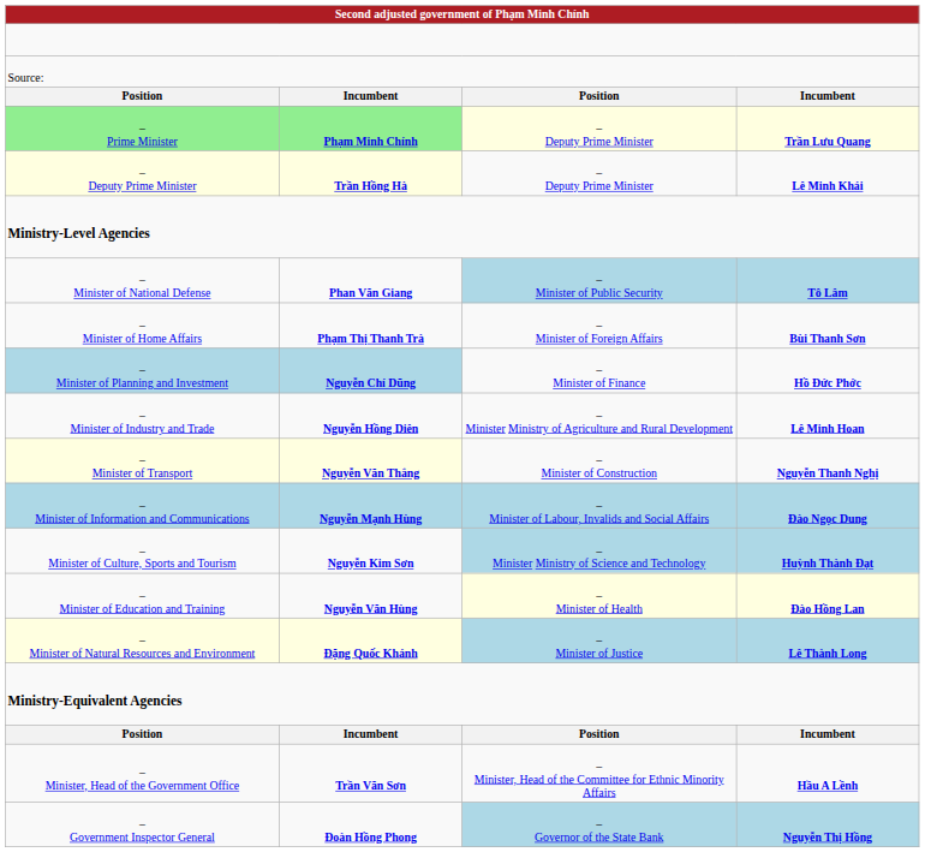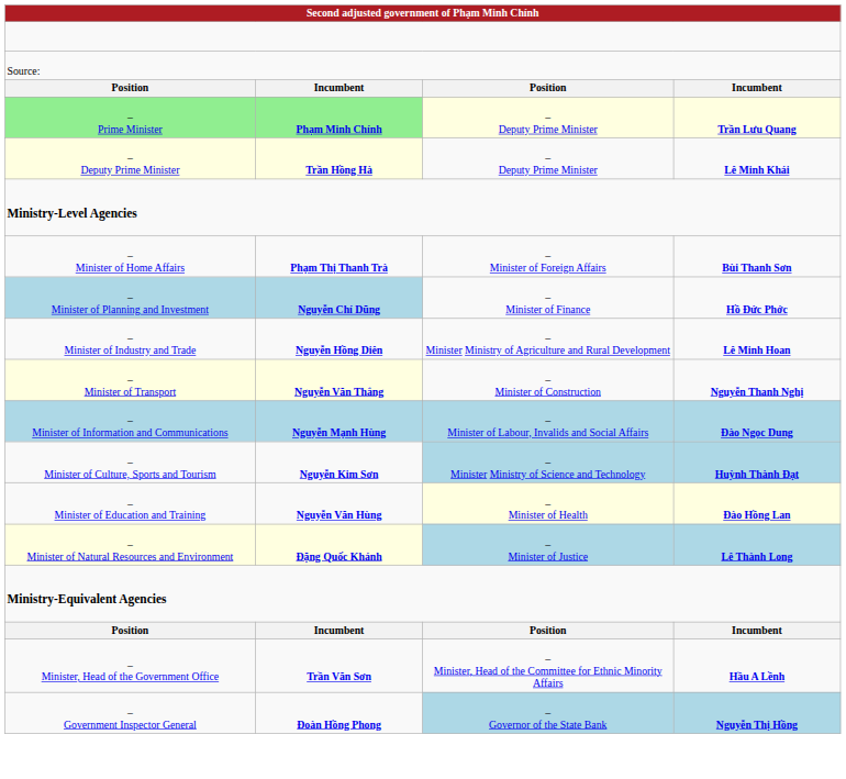- row: – Minister of National Defense | Phan Văn Giang | – Minister of Public Security | Tô Lâm
